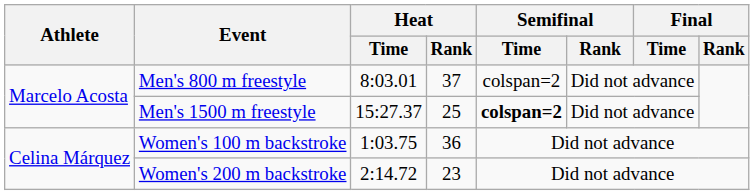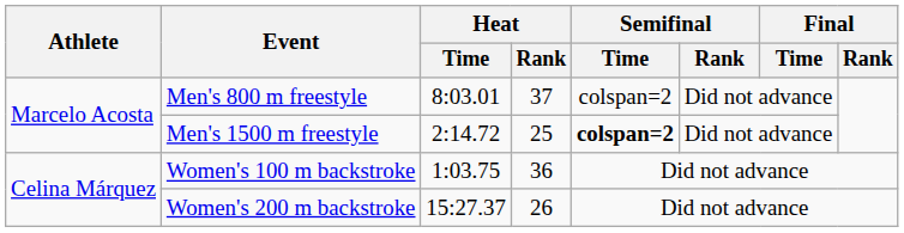Men's 1500 m freestyle | Heat / Time: 15:27.37 -> 2:14.72
Women's 200 m backstroke | Heat / Time: 2:14.72 -> 15:27.37
Women's 200 m backstroke | Heat / Rank: 23 -> 26
